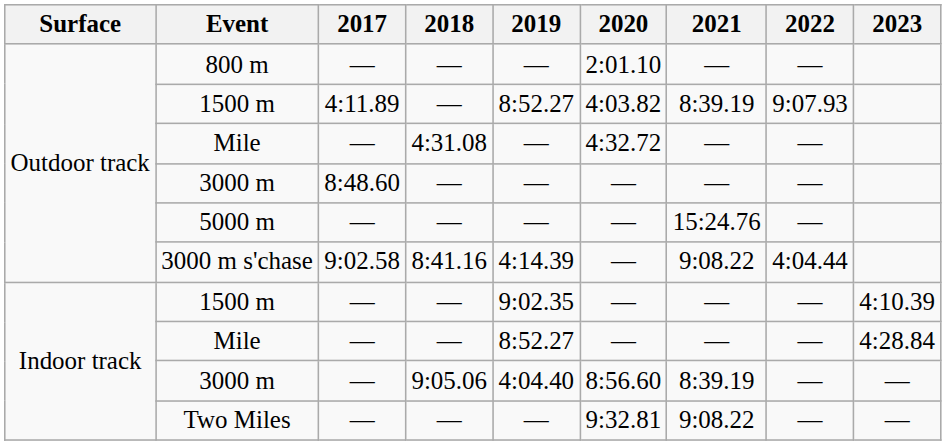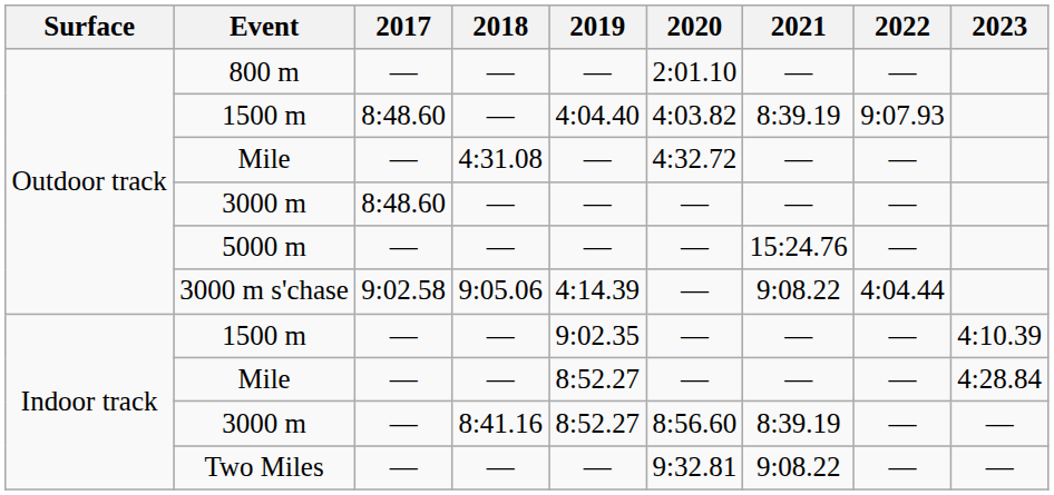Outdoor track / 1500 m | 2017: 4:11.89 -> 8:48.60
Outdoor track / 1500 m | 2019: 8:52.27 -> 4:04.40
3000 m s'chase | 2018: 8:41.16 -> 9:05.06
Indoor track / 3000 m | 2018: 9:05.06 -> 8:41.16
Indoor track / 3000 m | 2019: 4:04.40 -> 8:52.27
